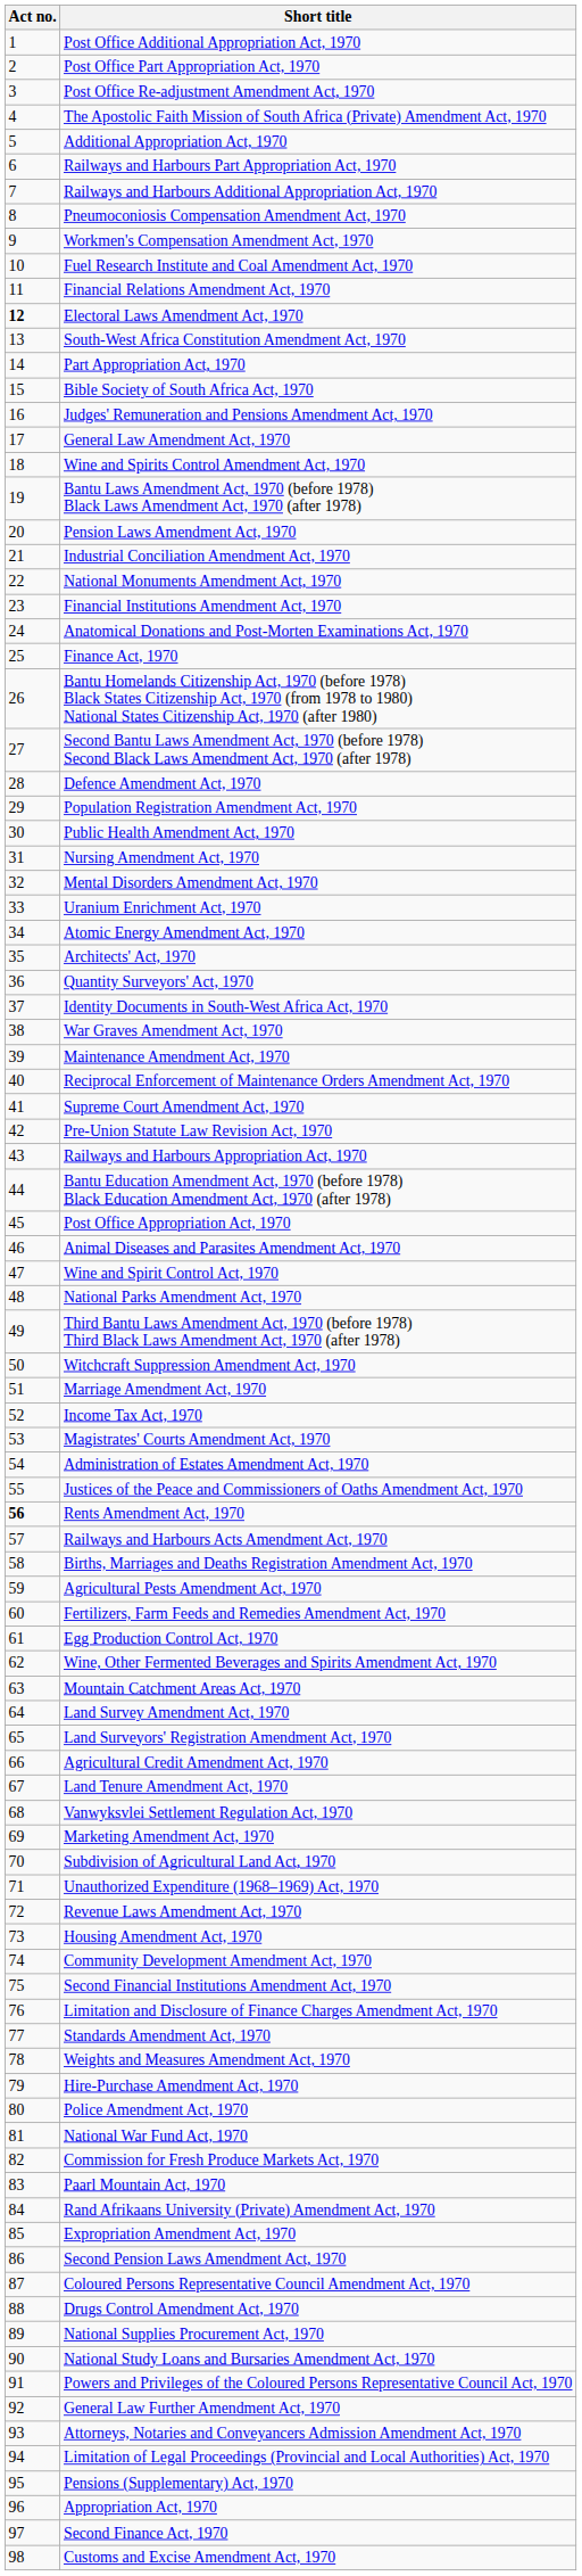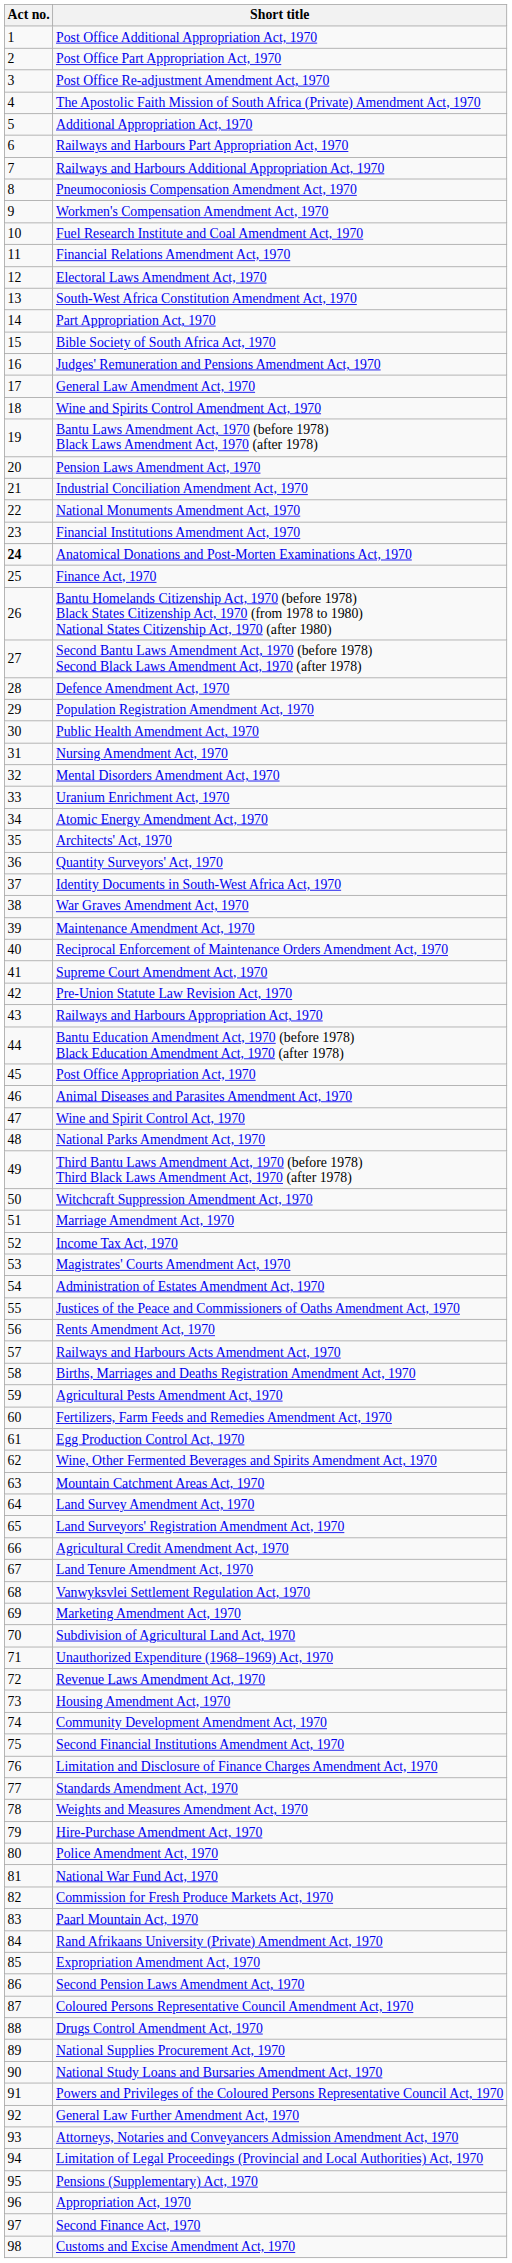Electoral Laws Amendment Act, 1970 | Act no.: bold -> normal
Anatomical Donations and Post-Morten Examinations Act, 1970 | Act no.: normal -> bold
Rents Amendment Act, 1970 | Act no.: bold -> normal
